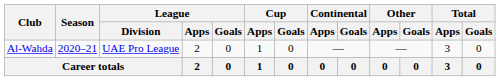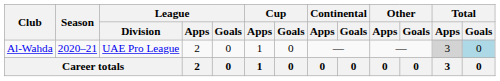Al-Wahda | Total / Apps: no background -> lightgrey background
Al-Wahda | Total / Goals: no background -> lightblue background
